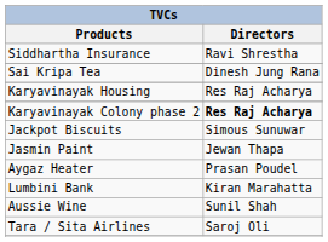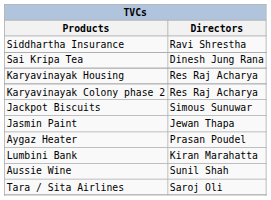Karyavinayak Colony phase 2 | Directors: bold -> normal
